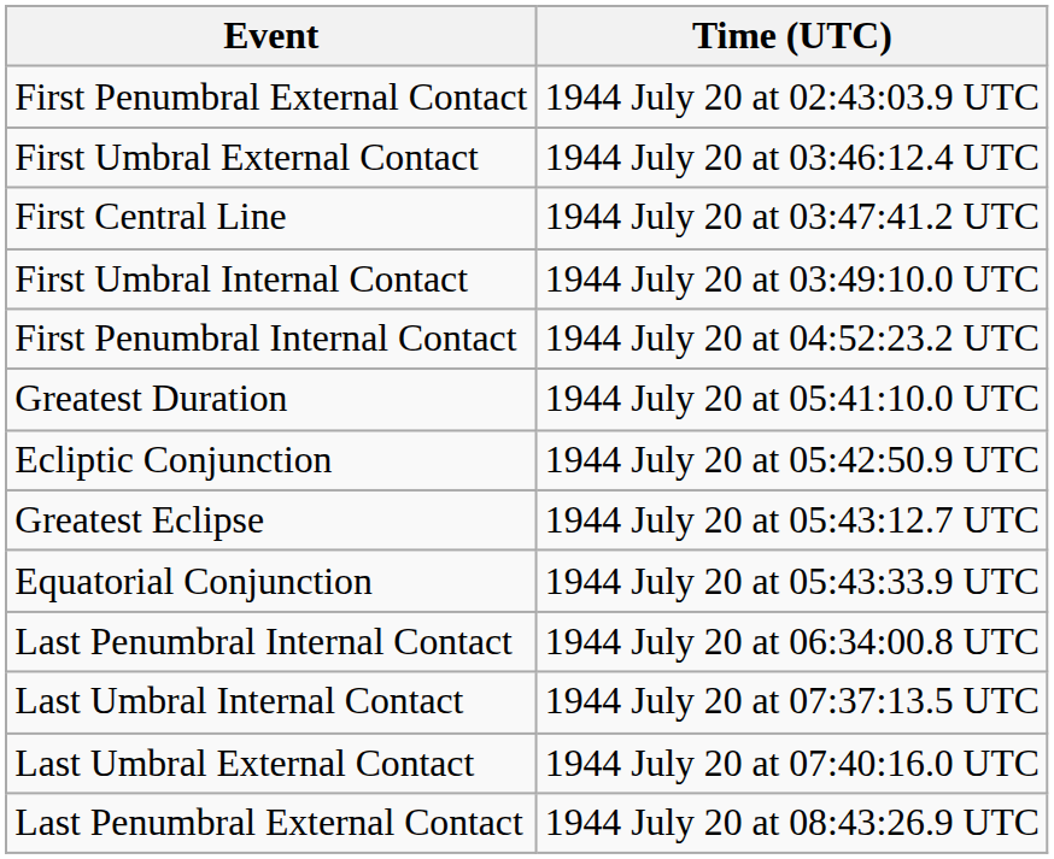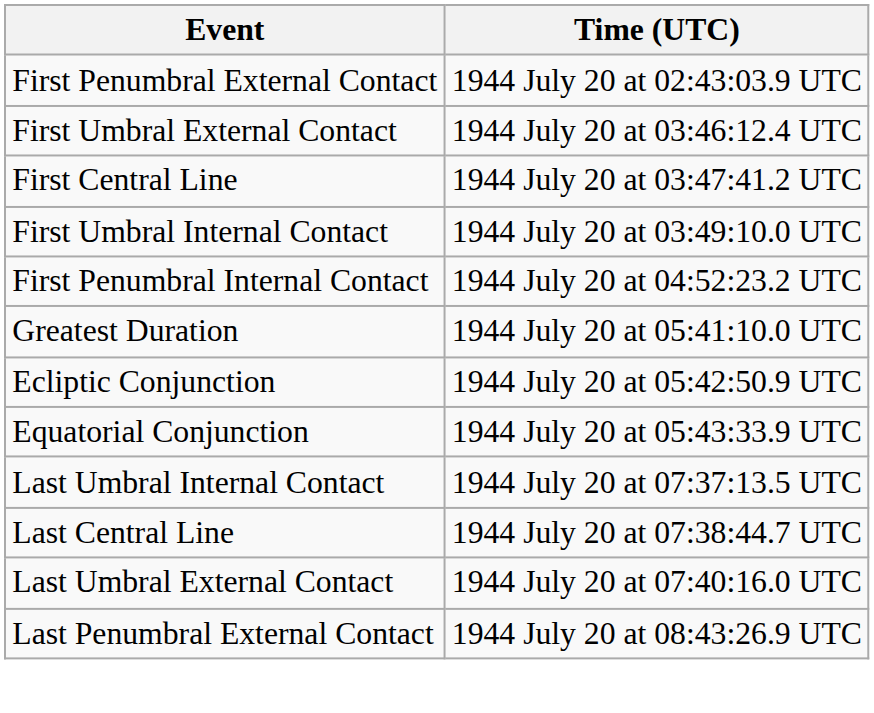- row: Greatest Eclipse | 1944 July 20 at 05:43:12.7 UTC
- row: Last Penumbral Internal Contact | 1944 July 20 at 06:34:00.8 UTC
+ row: Last Central Line | 1944 July 20 at 07:38:44.7 UTC
